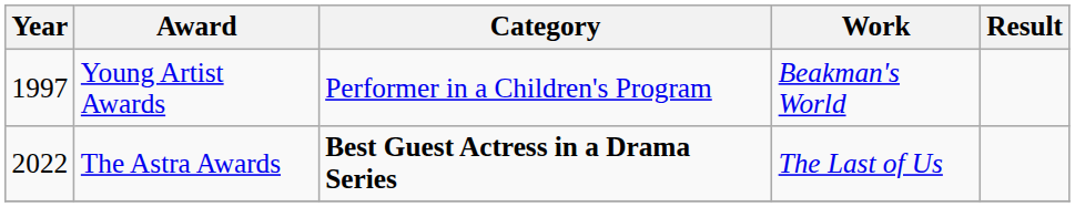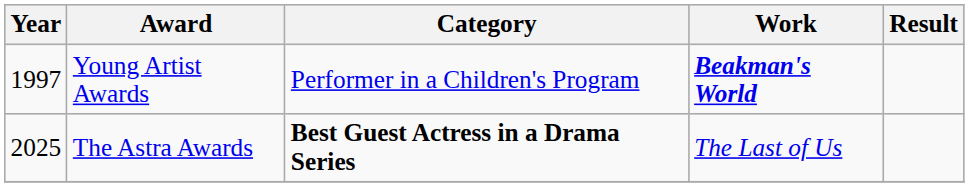Young Artist Awards | Work: normal -> bold
The Astra Awards | Year: 2022 -> 2025
